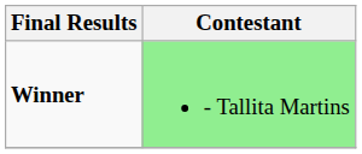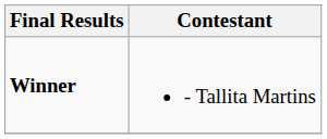Winner | Contestant: lightgreen background -> no background
